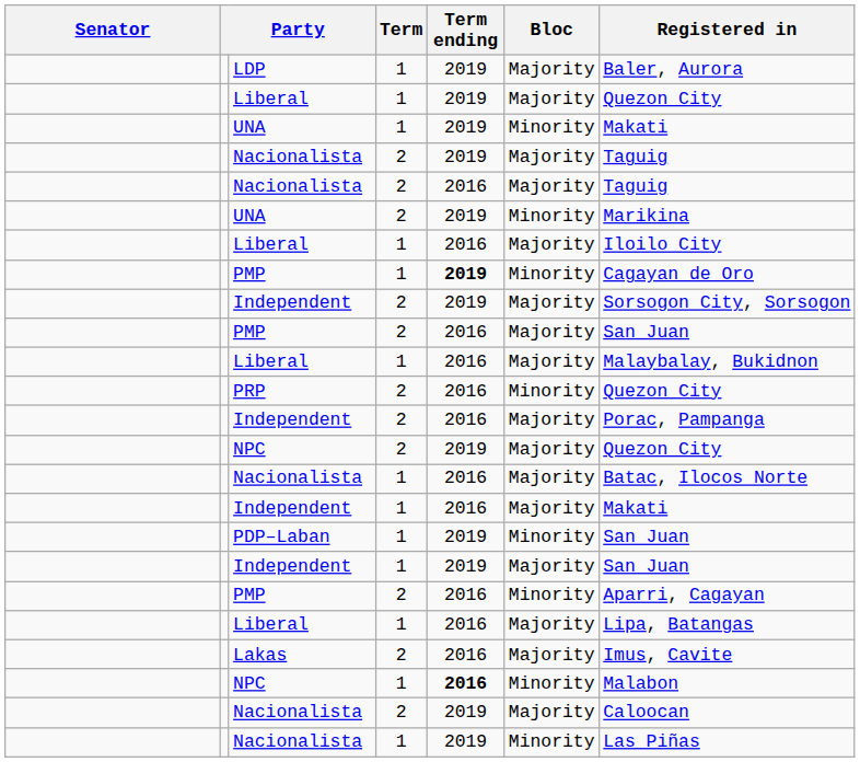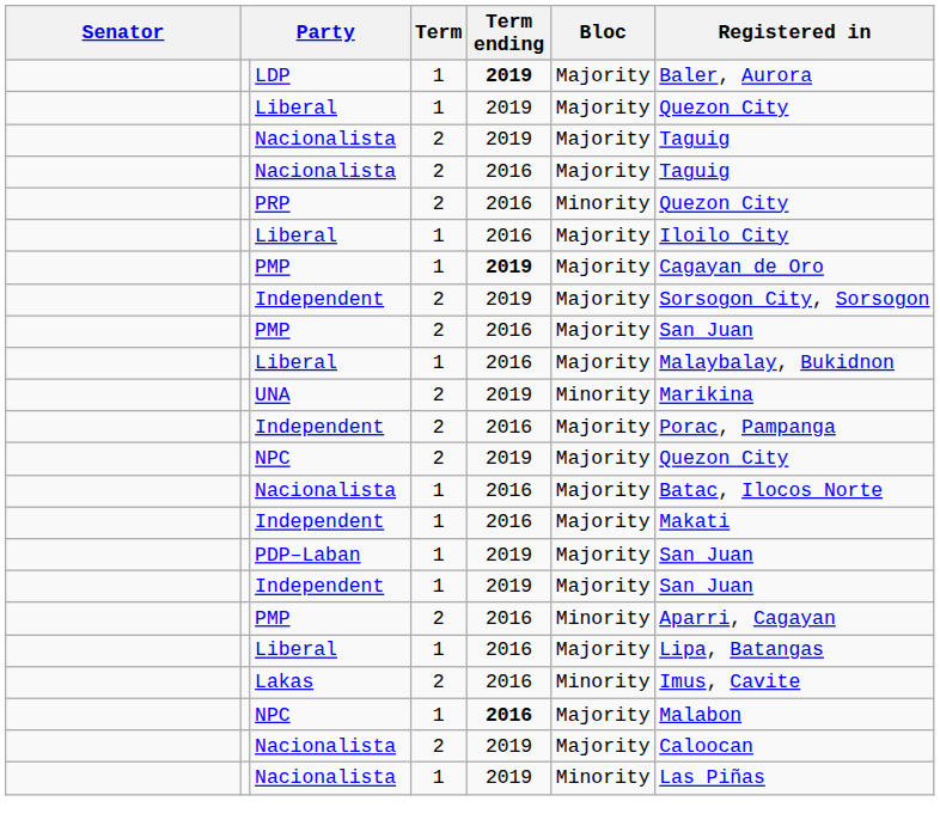LDP | Term ending: normal -> bold
- row: UNA | 1 | 2019 | Minority | Makati
rows swapped: PRP <-> UNA / 2
PMP / 1 | Bloc: Minority -> Majority
PDP–Laban | Bloc: Minority -> Majority
Lakas | Bloc: Majority -> Minority
NPC / 1 | Bloc: Minority -> Majority
